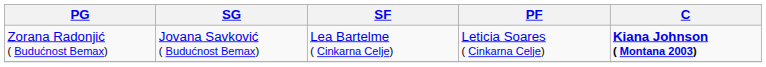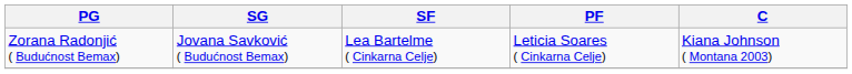Zorana Radonjić ( Budućnost Bemax) | C: bold -> normal
